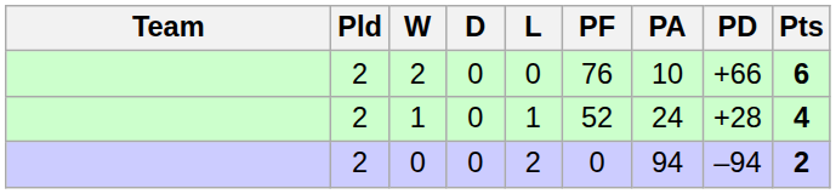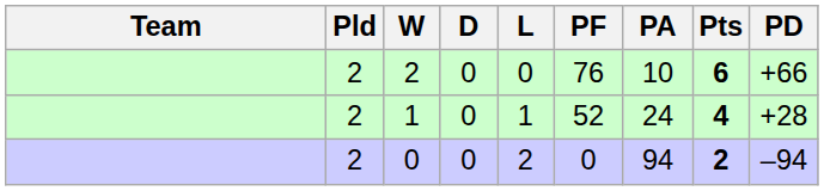columns swapped: PD <-> Pts
